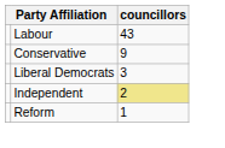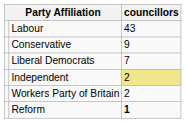Liberal Democrats | councillors: 3 -> 7
+ row: Workers Party of Britain | 2
Reform | councillors: normal -> bold
